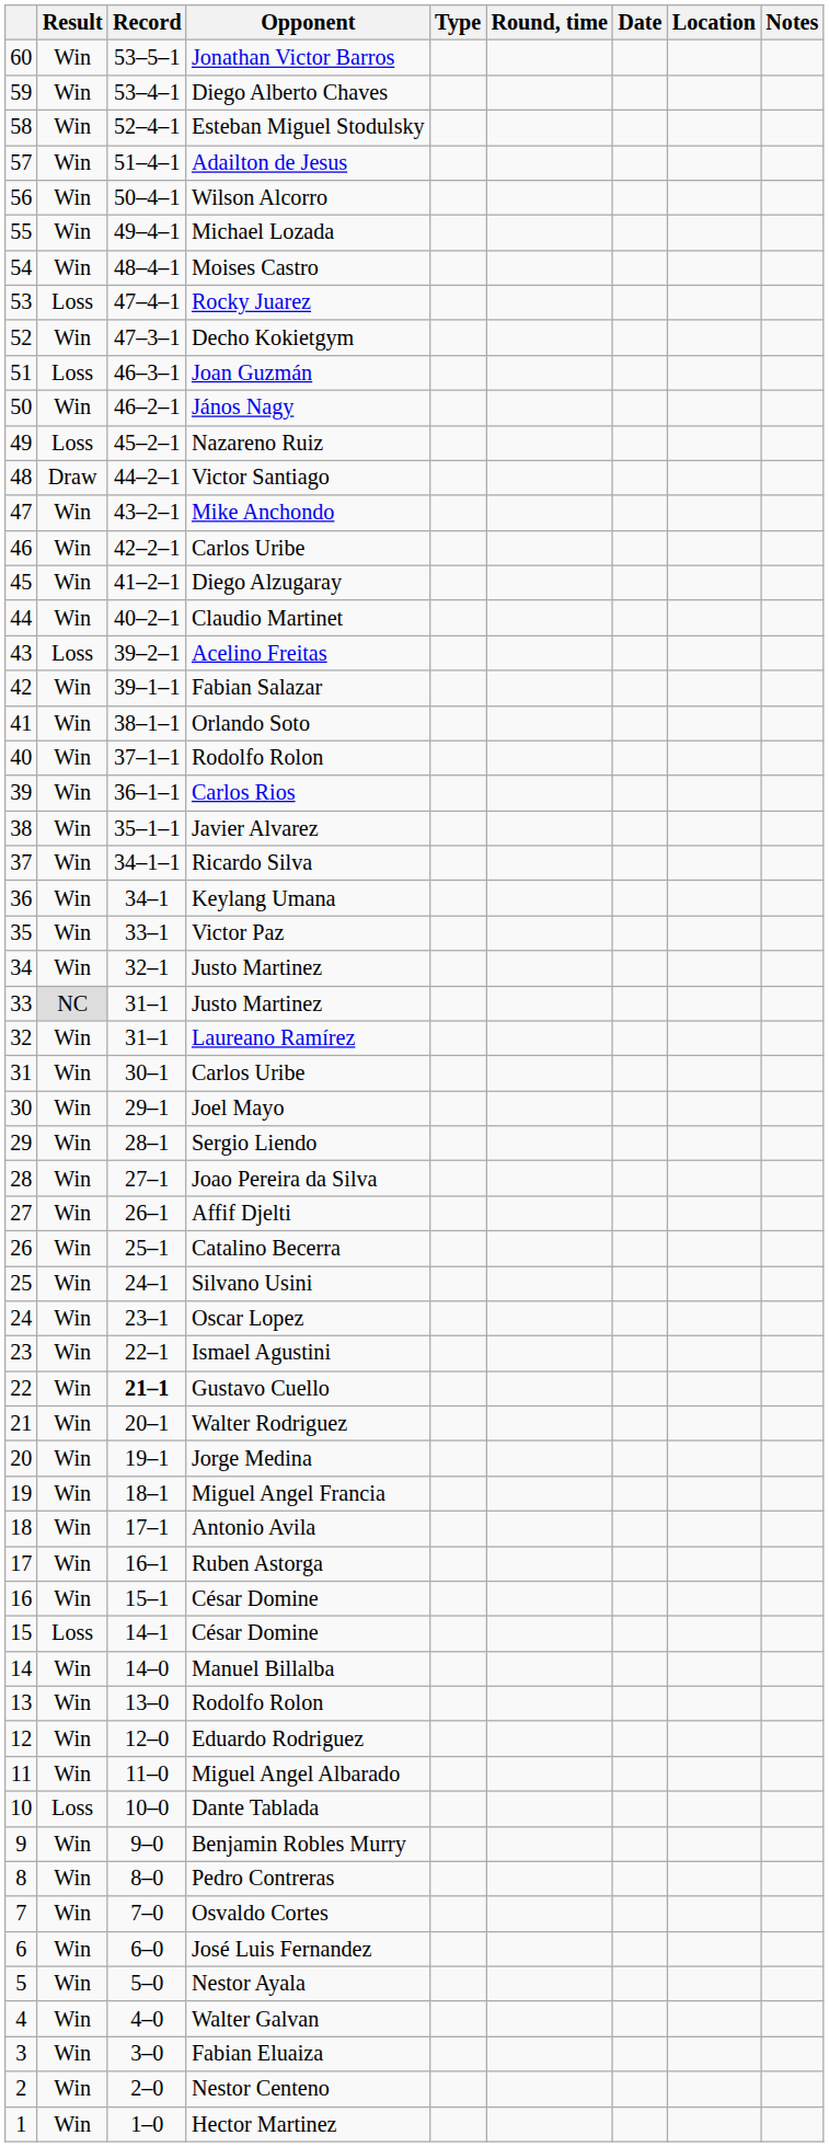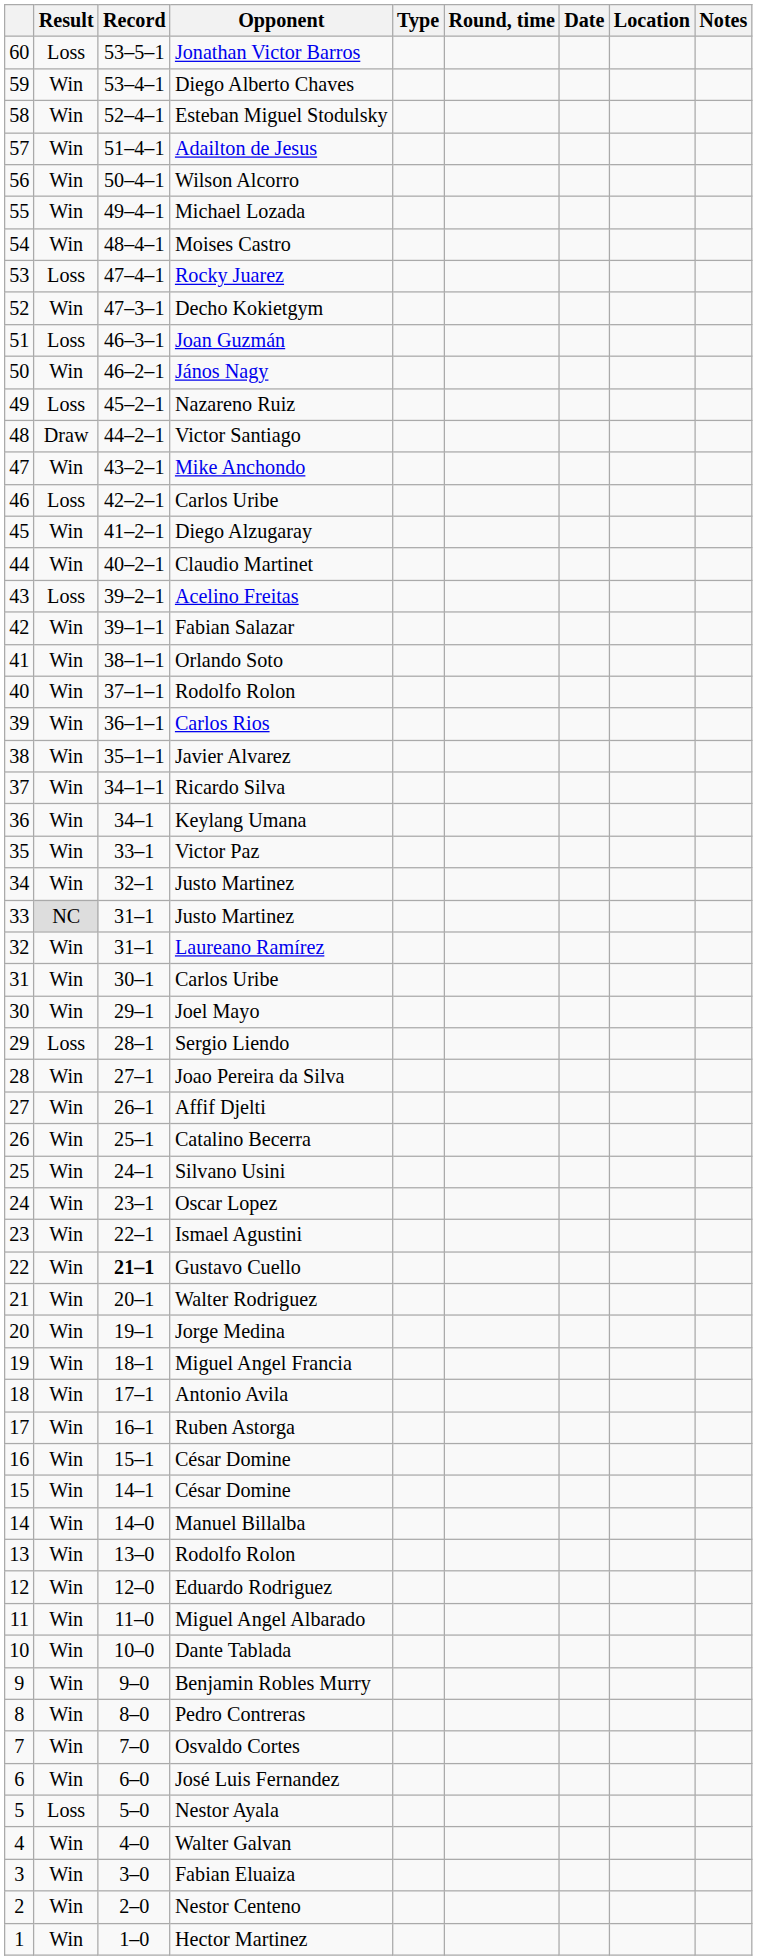Jonathan Victor Barros | Result: Win -> Loss
46 / Carlos Uribe | Result: Win -> Loss
Sergio Liendo | Result: Win -> Loss
15 / César Domine | Result: Loss -> Win
Dante Tablada | Result: Loss -> Win
Nestor Ayala | Result: Win -> Loss
